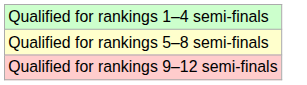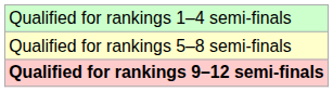row 3 | column 1: normal -> bold
